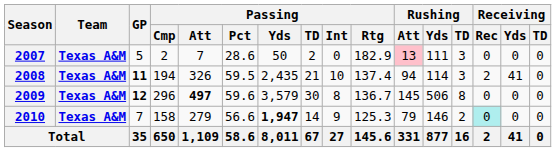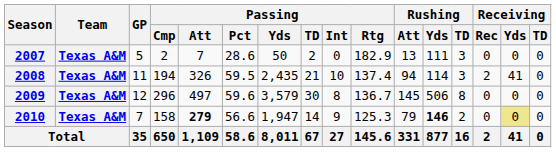2007 | Rushing / Att: pink background -> no background
2008 | GP: bold -> normal
2009 | GP: bold -> normal
2009 | Passing / Att: bold -> normal
2010 | Passing / Att: normal -> bold
2010 | Passing / Yds: bold -> normal
2010 | Rushing / Yds: normal -> bold
2010 | Receiving / Rec: paleturquoise background -> no background
2010 | Receiving / Yds: no background -> khaki background
